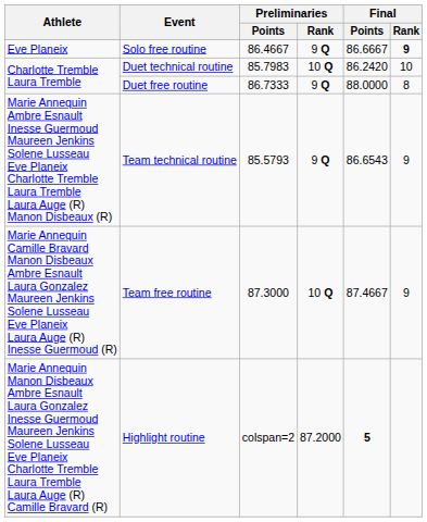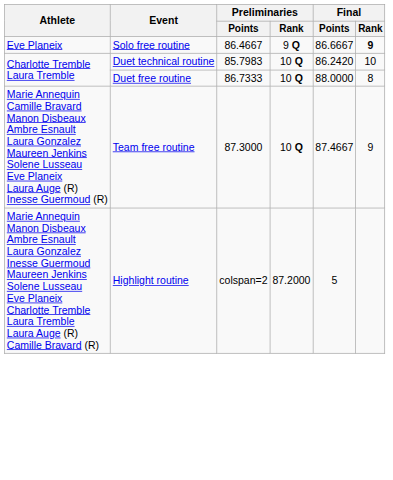Duet free routine | Preliminaries / Rank: 9 Q -> 10 Q
- row: Marie Annequin Ambre Esnault Inesse Guermoud Maureen Jenkins Solene Lusseau Eve Planeix Charlotte Tremble Laura Tremble Laura Auge (R) Manon Disbeaux (R) | Team technical routine | 85.5793 | 9 Q | 86.6543 | 9
Highlight routine | Final / Points: bold -> normal
